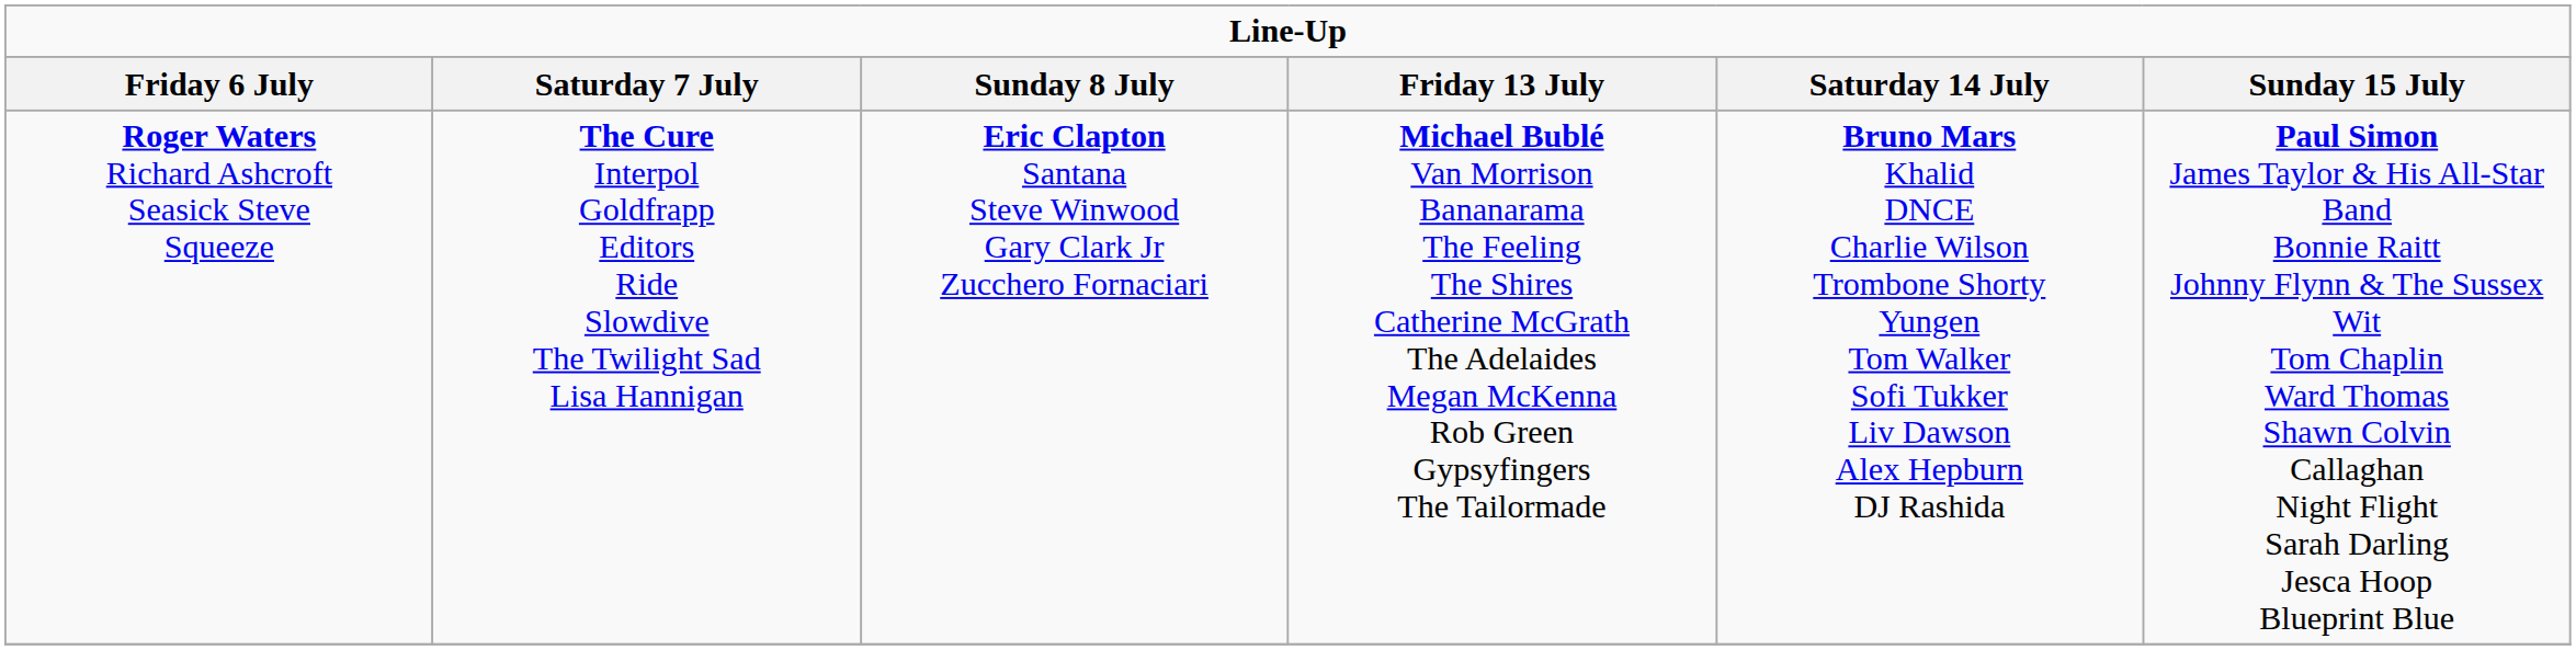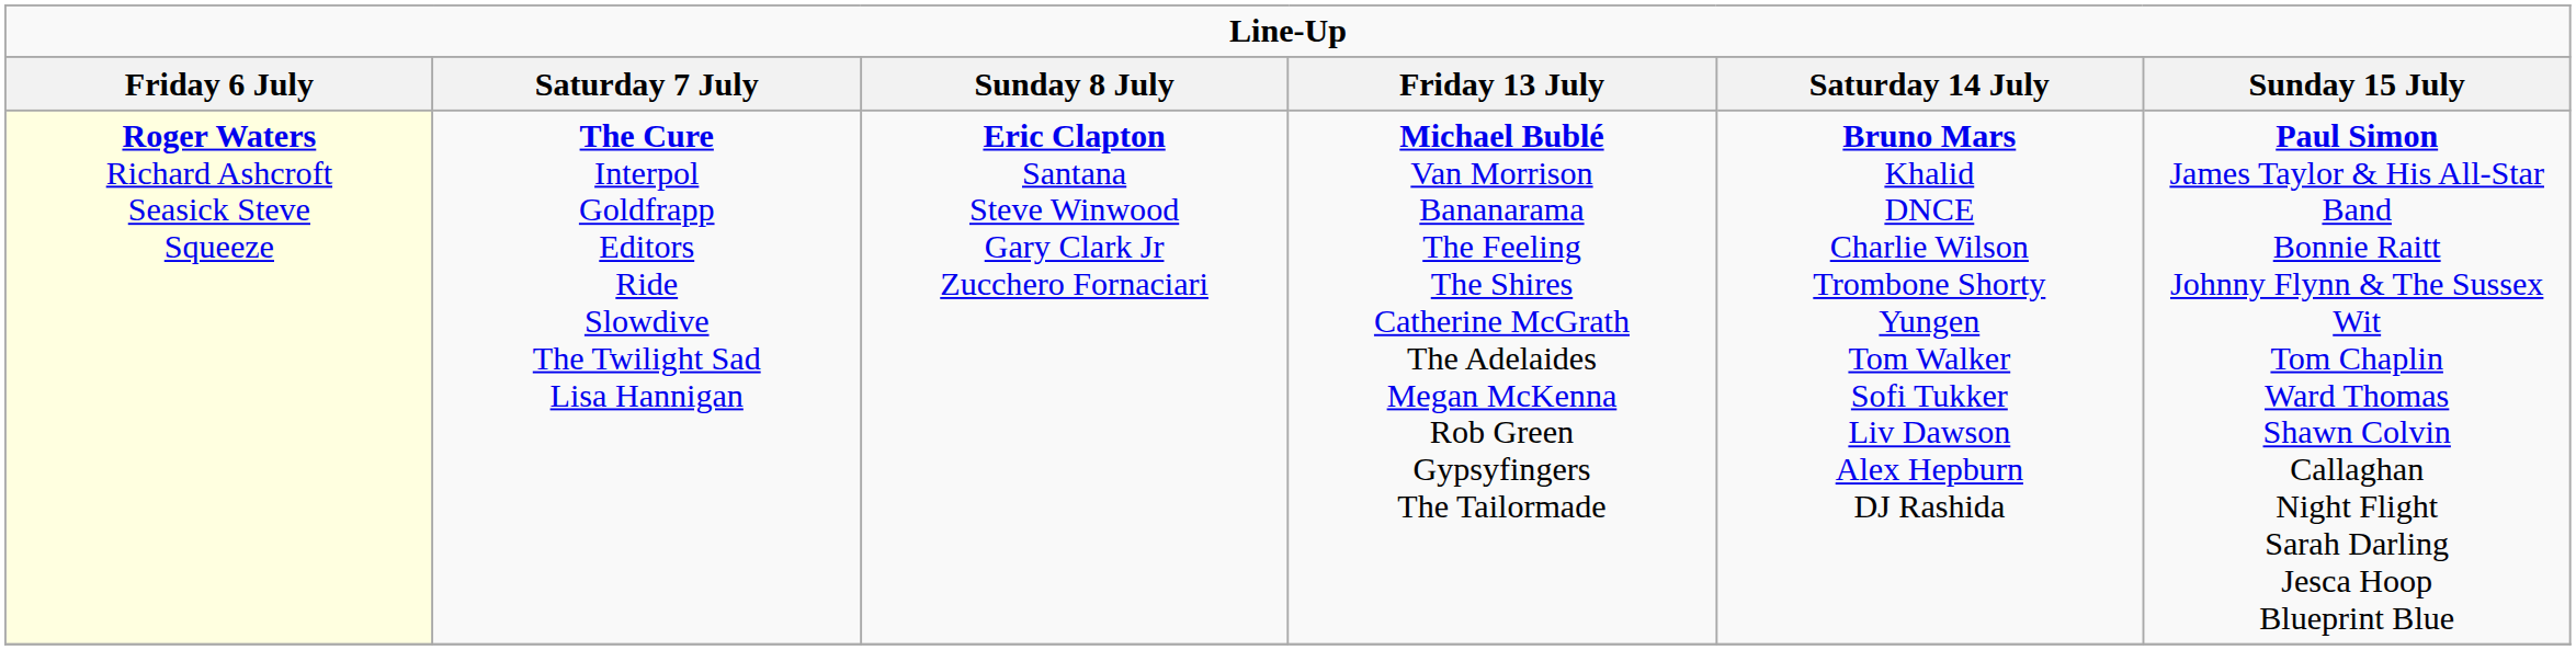Roger Waters Richard Ashcroft Seasick Steve Squeeze | Friday 6 July: no background -> lightyellow background
